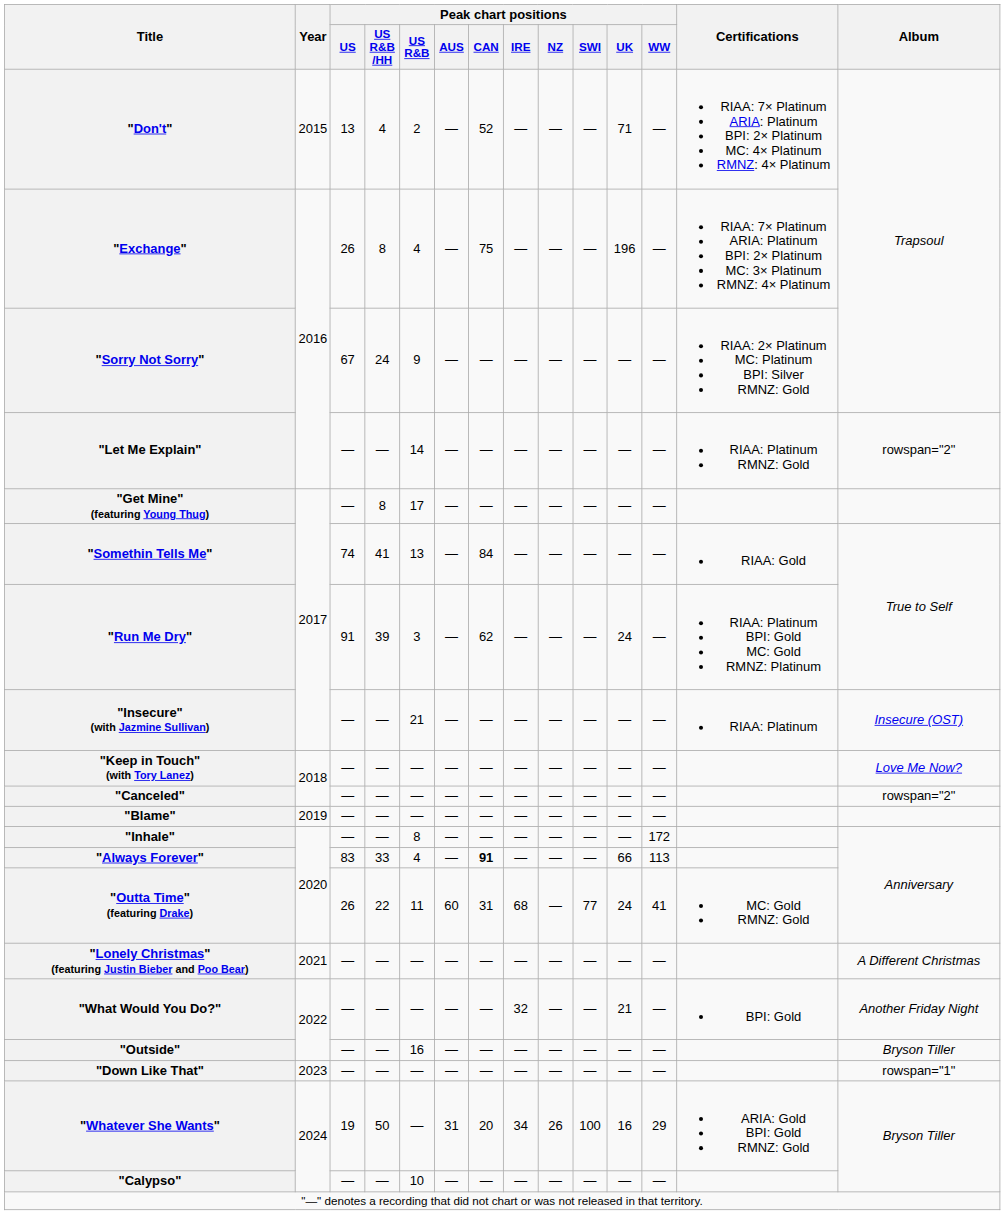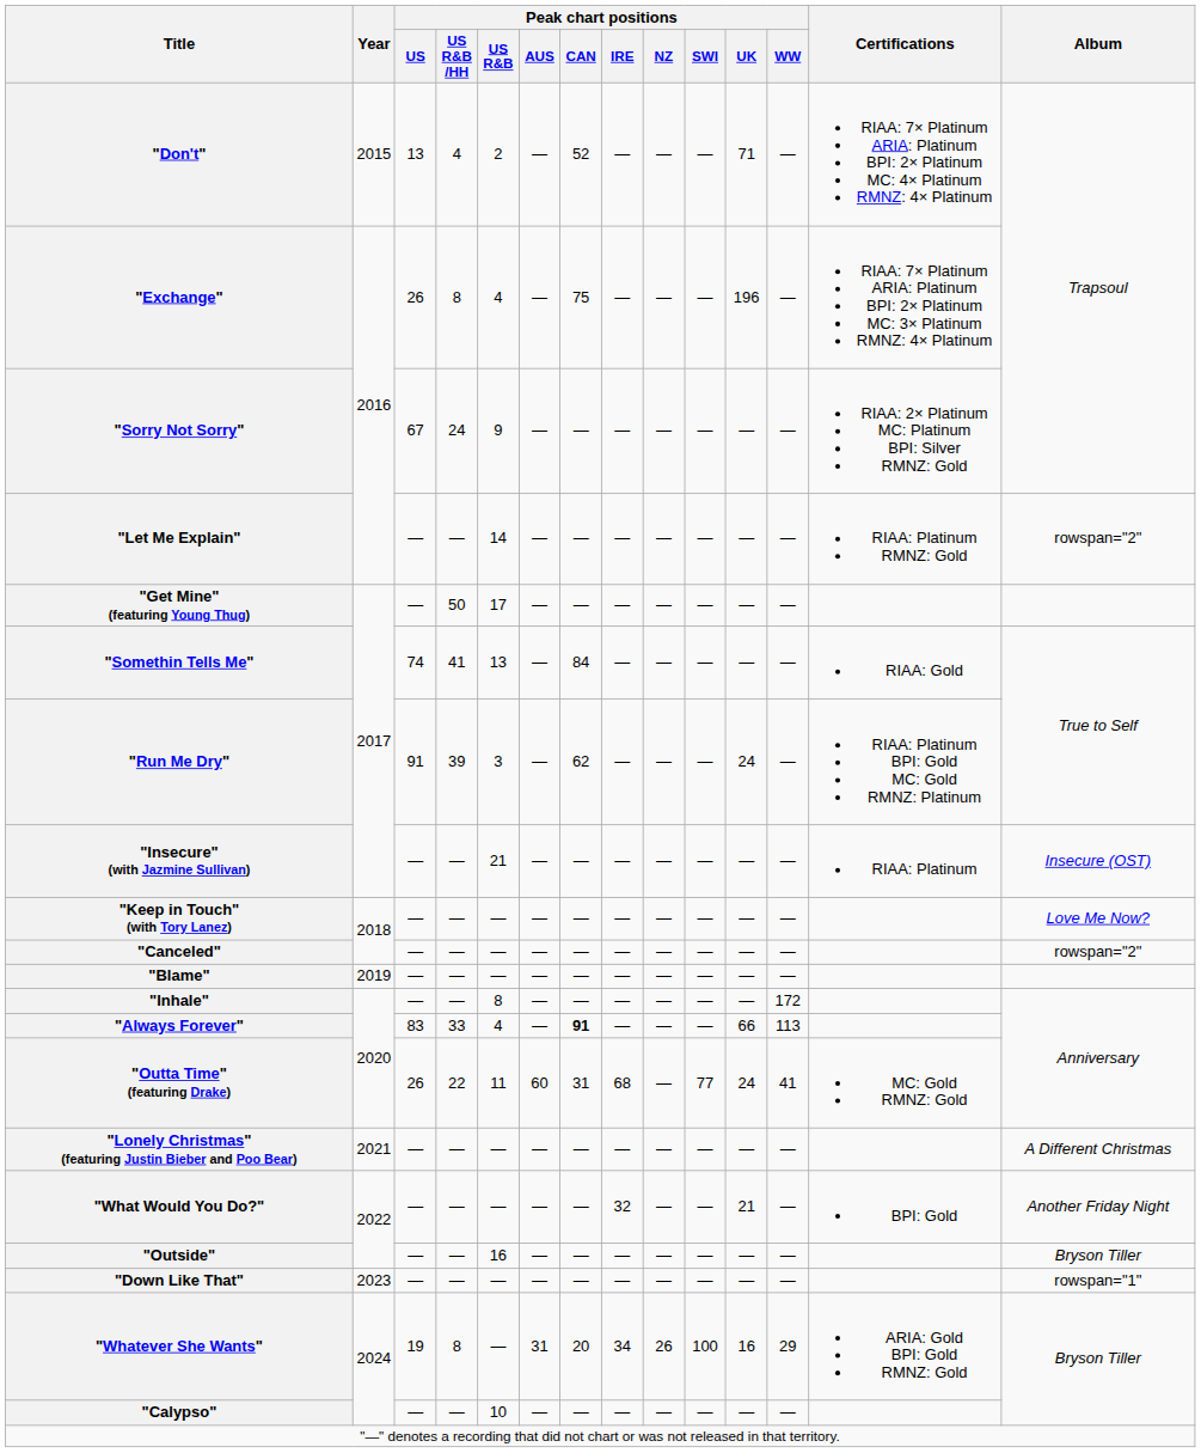"Get Mine" (featuring Young Thug) | Peak chart positions / US R&B /HH: 8 -> 50
"Whatever She Wants" | Peak chart positions / US R&B /HH: 50 -> 8
